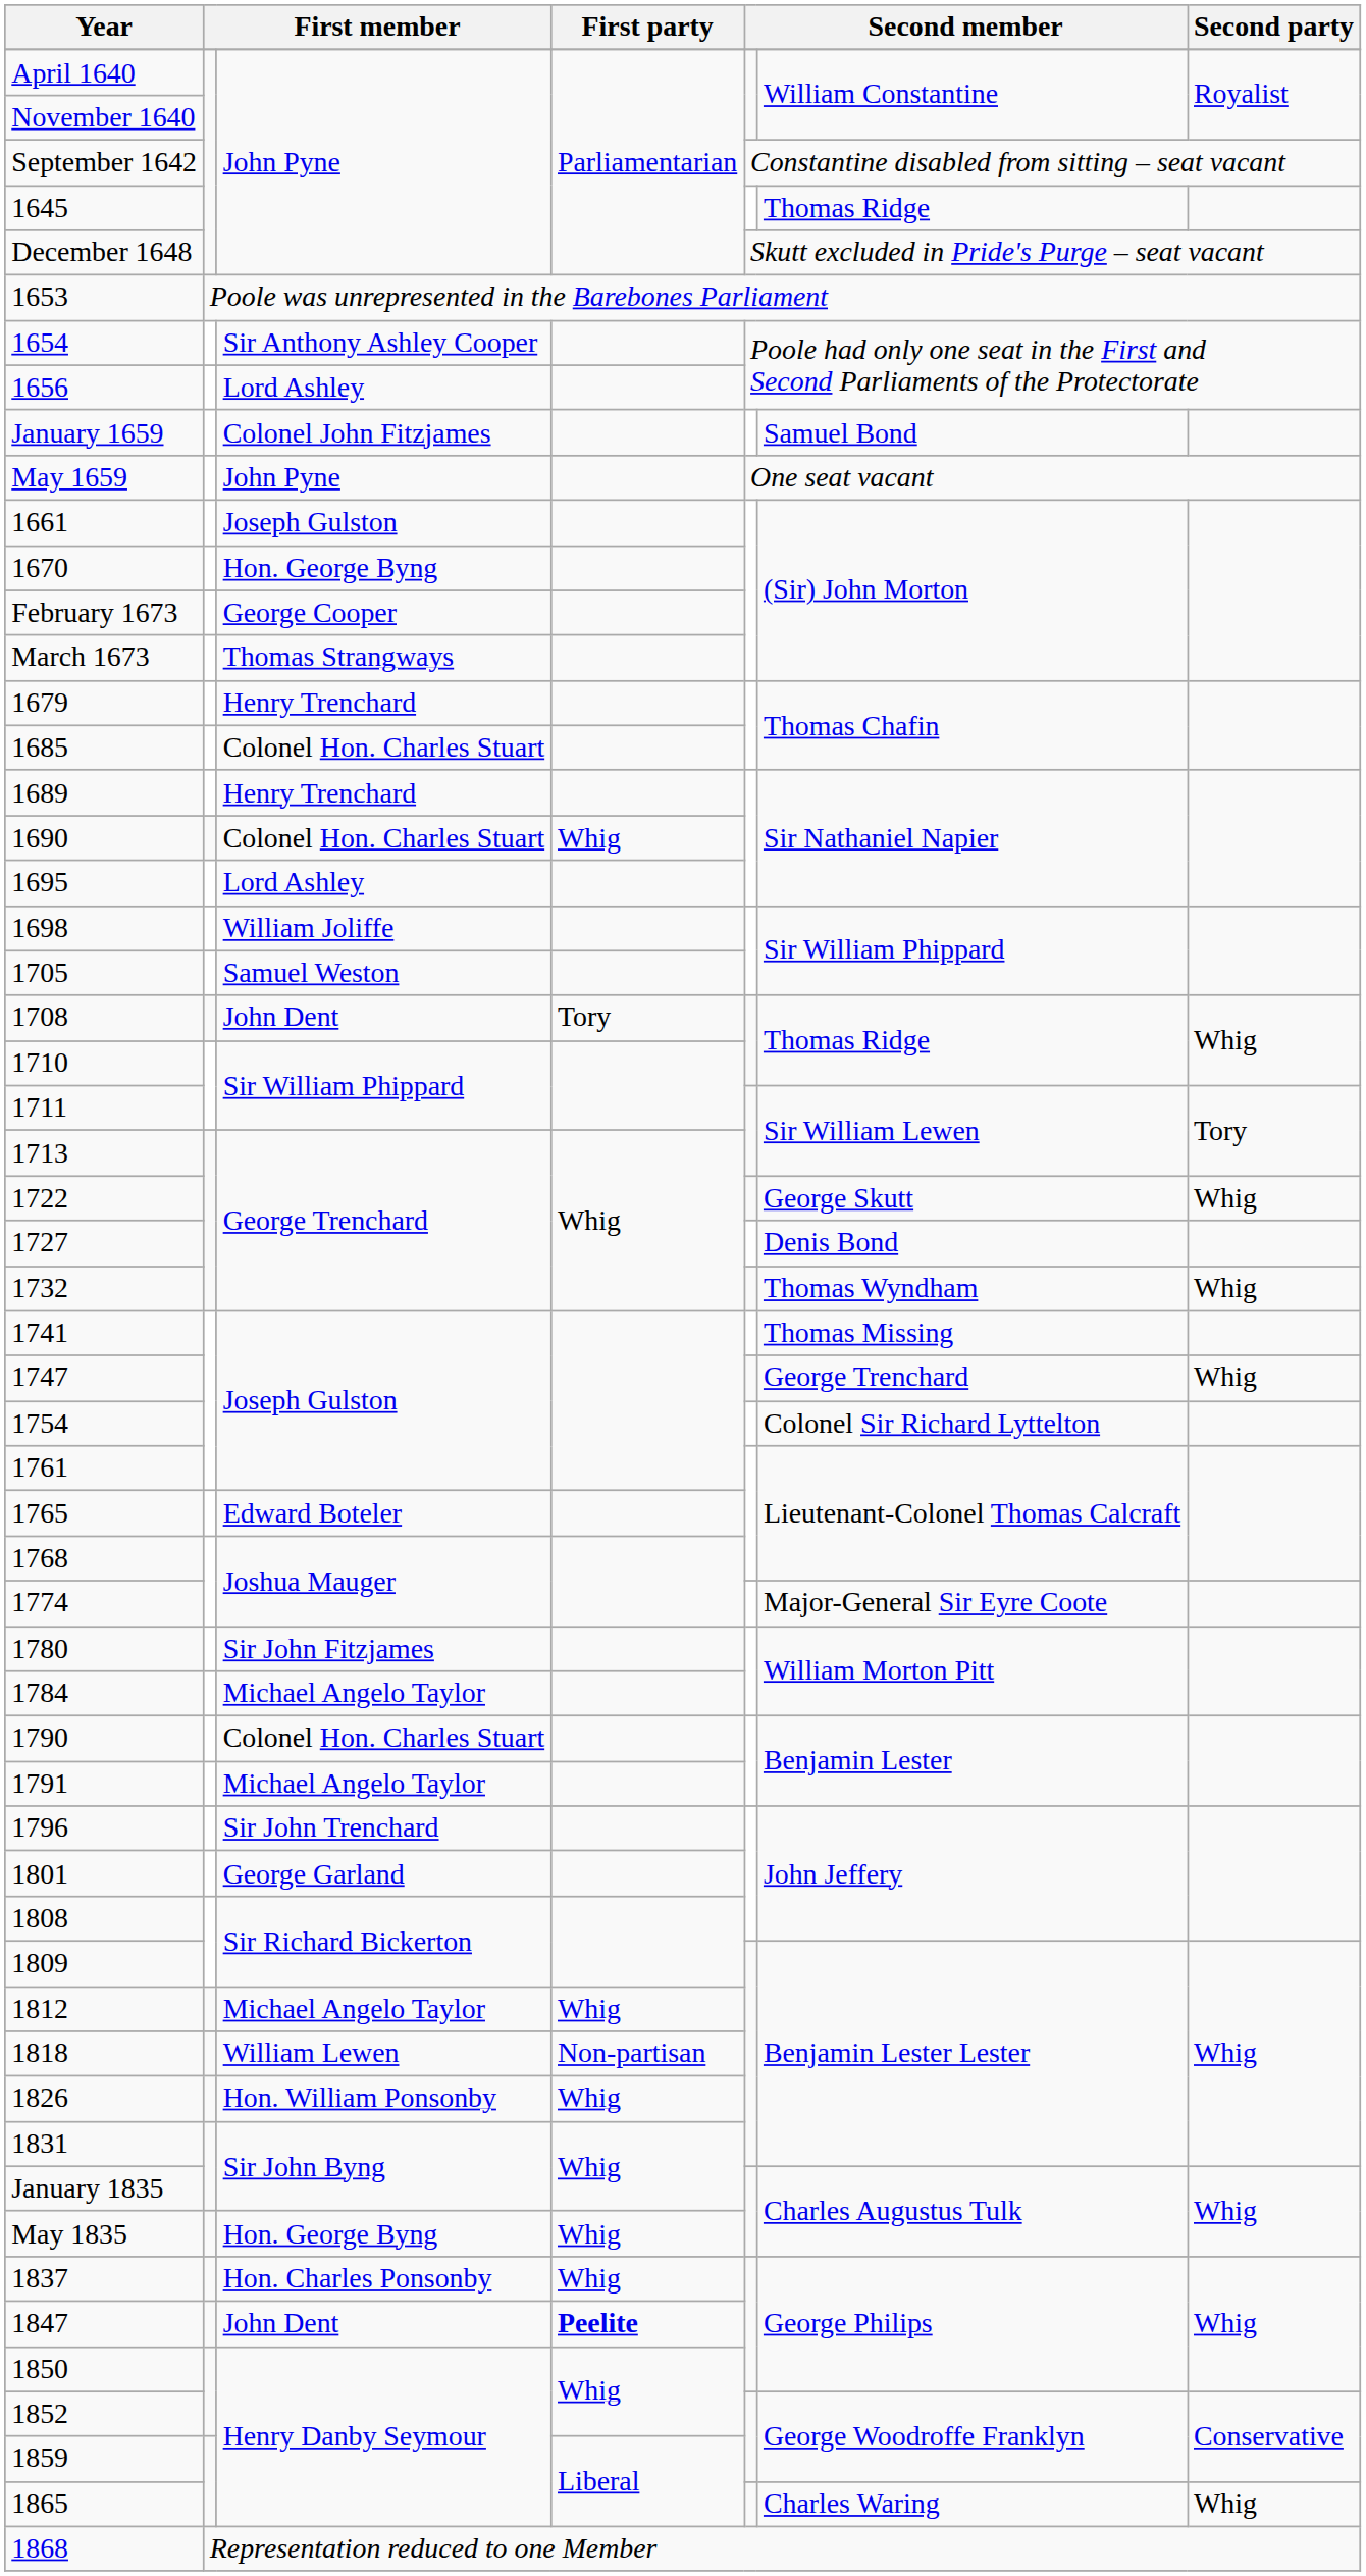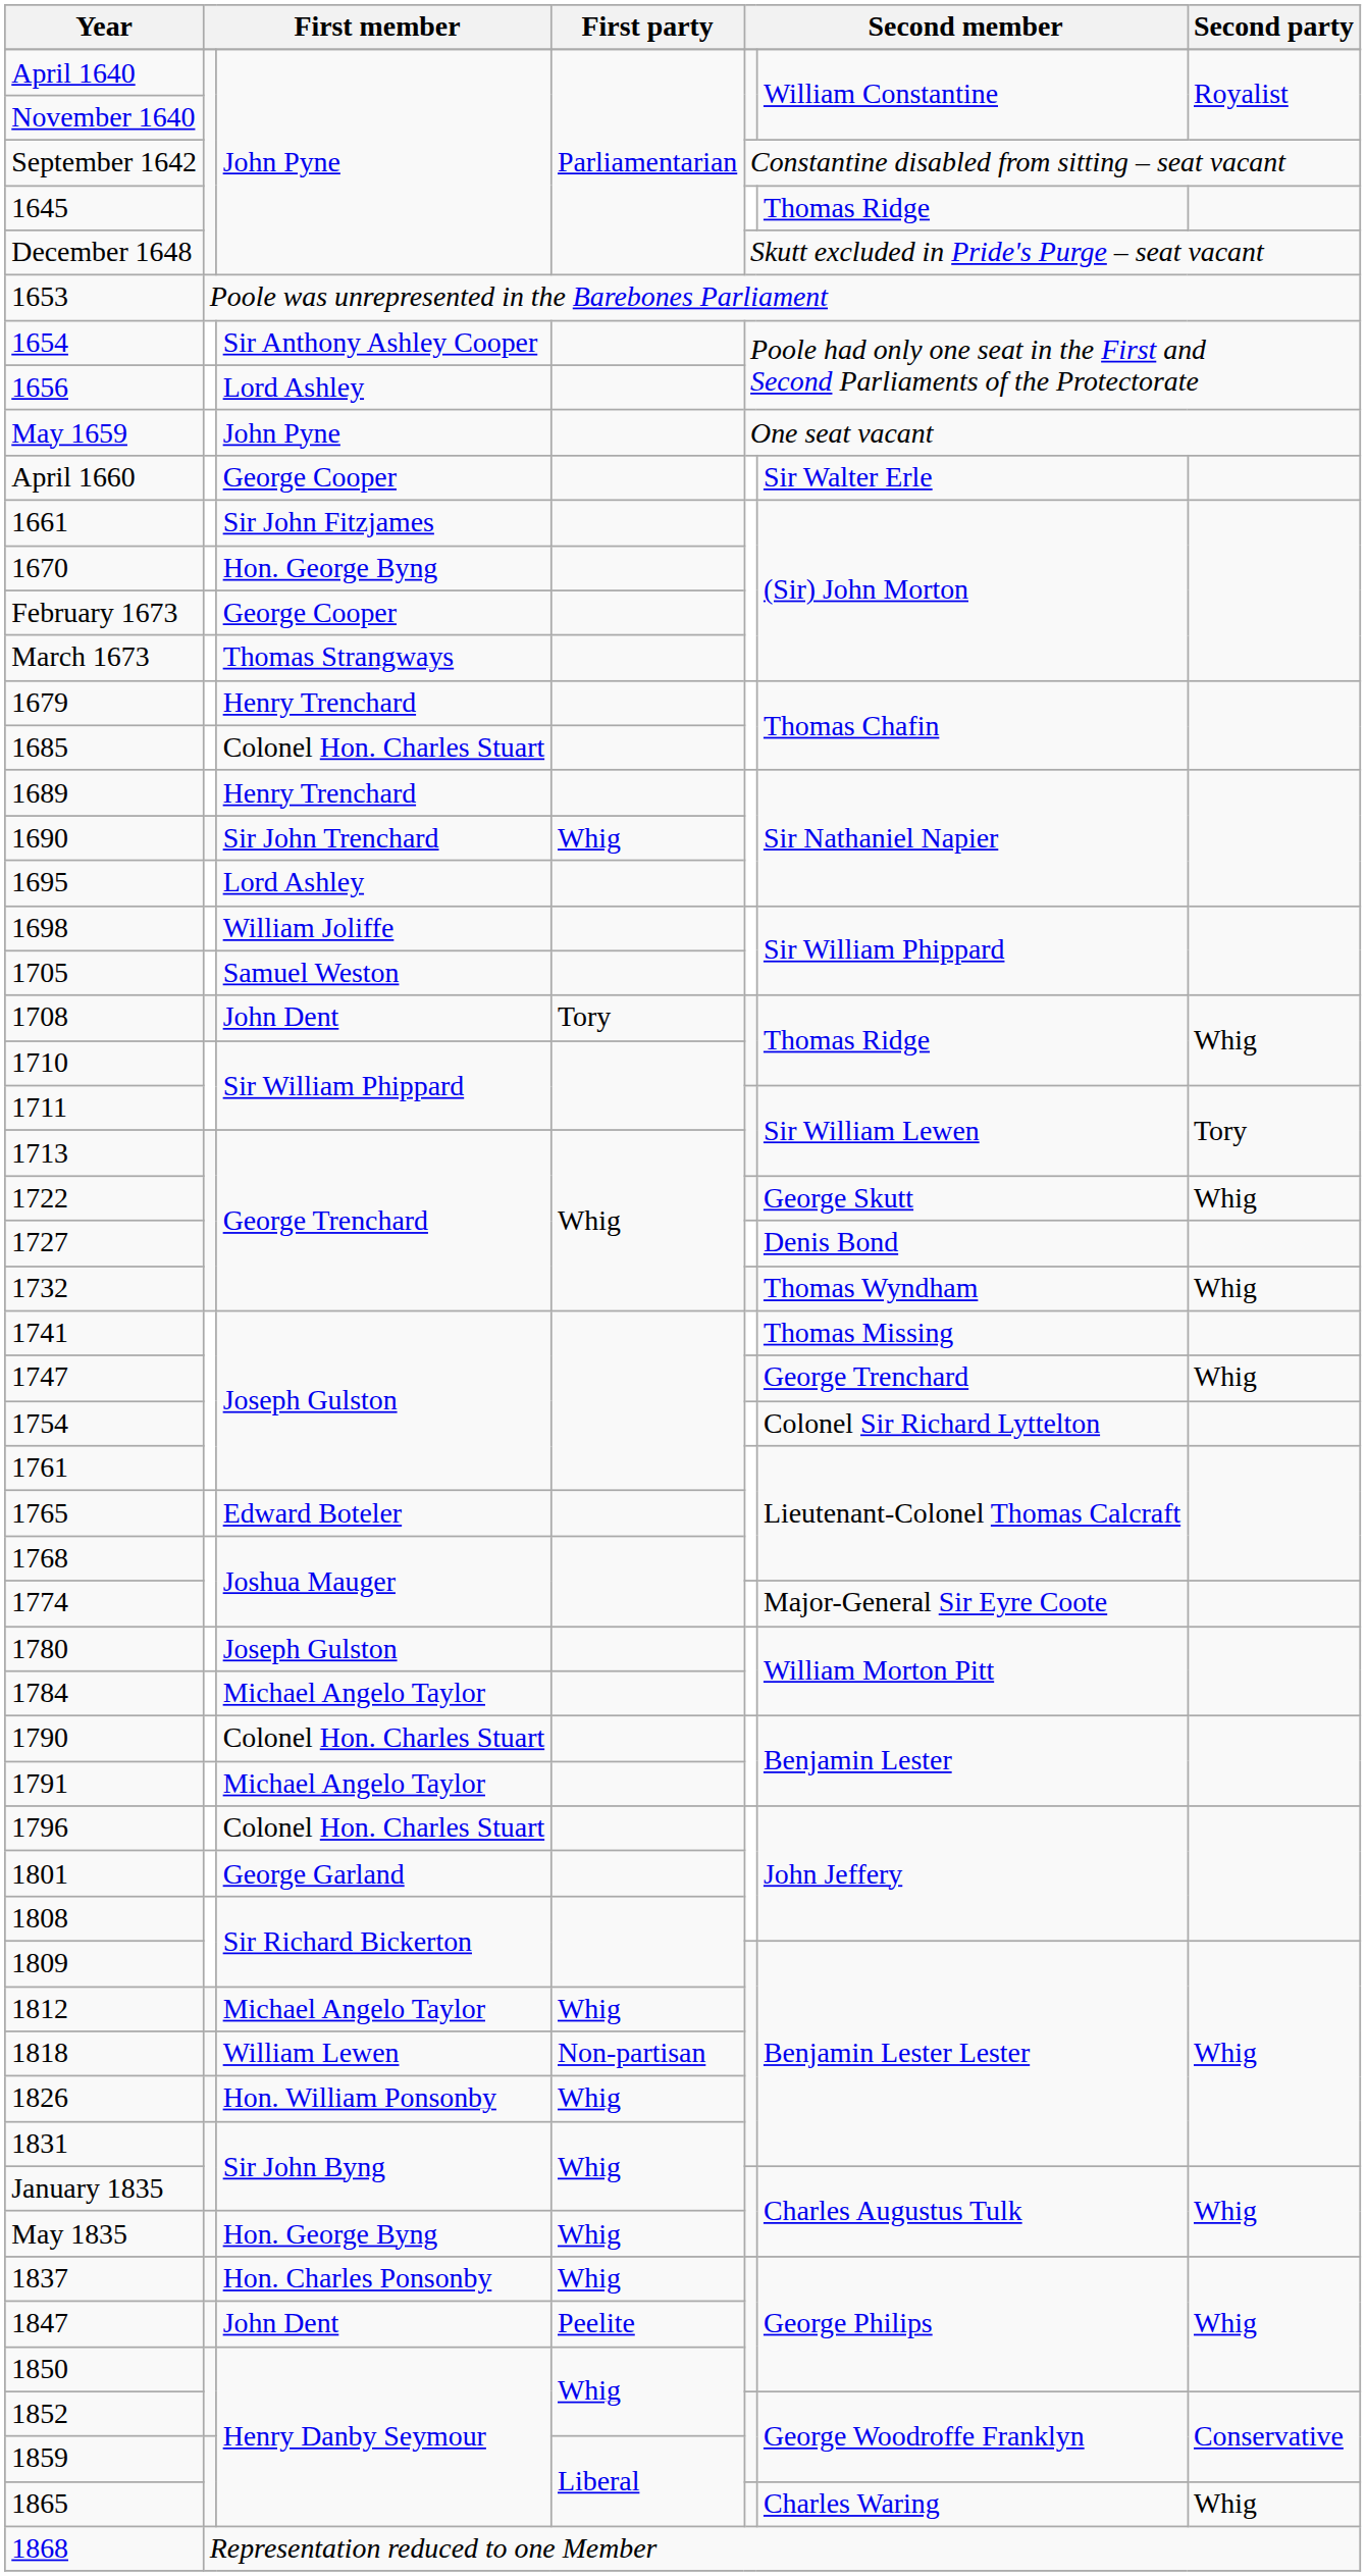- row: January 1659 | Colonel John Fitzjames | Samuel Bond
+ row: April 1660 | George Cooper | Sir Walter Erle
1661 | column 3: Joseph Gulston -> Sir John Fitzjames
1690 | column 3: Colonel Hon. Charles Stuart -> Sir John Trenchard
1780 | column 3: Sir John Fitzjames -> Joseph Gulston
1796 | column 3: Sir John Trenchard -> Colonel Hon. Charles Stuart
1847 | First party: bold -> normal
